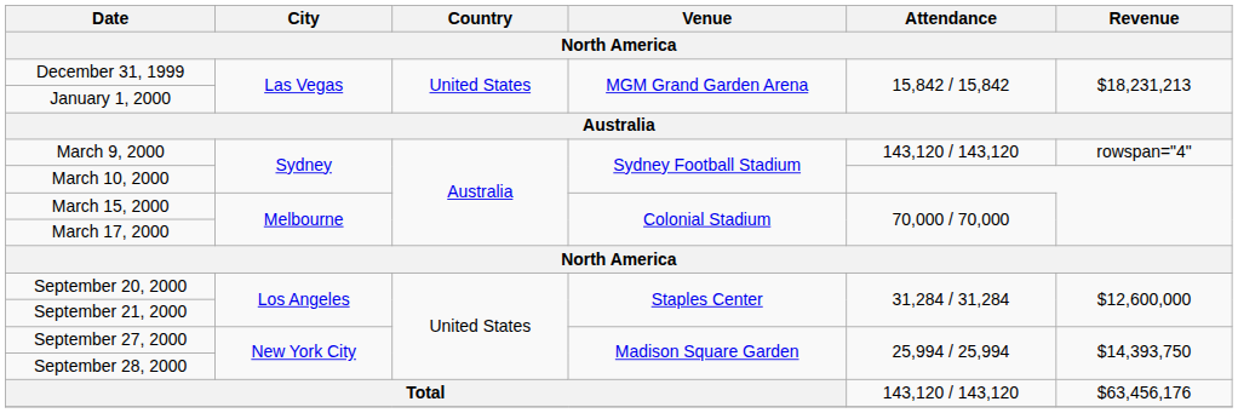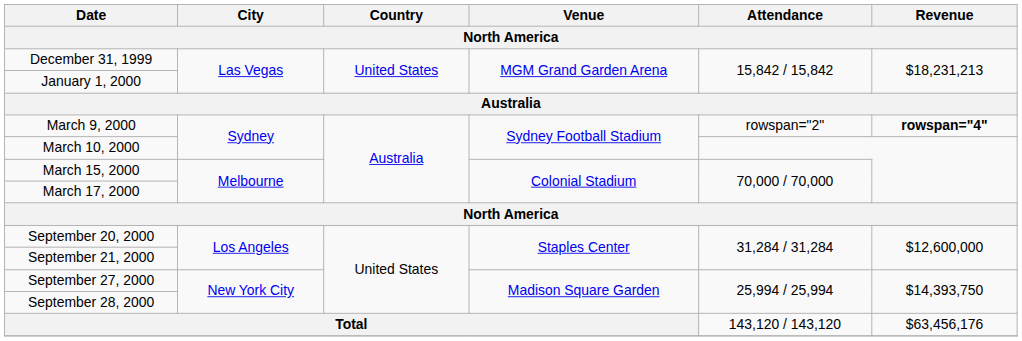March 9, 2000 | Attendance: 143,120 / 143,120 -> rowspan="2"
March 9, 2000 | Revenue: normal -> bold
